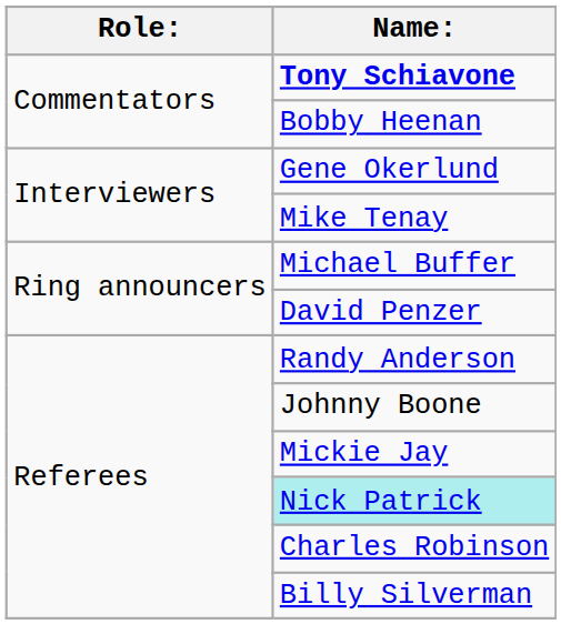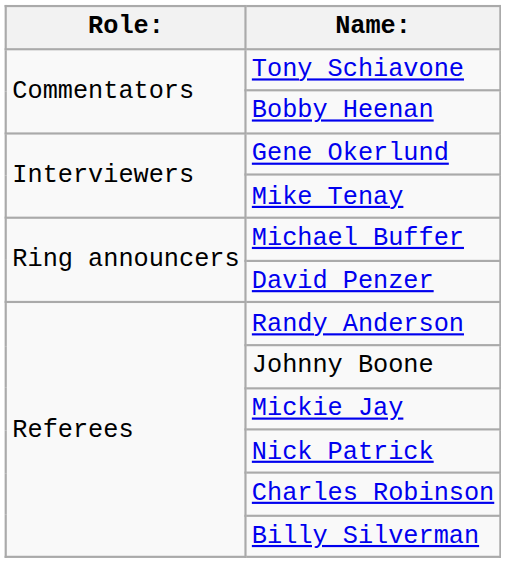Tony Schiavone | Name:: bold -> normal
Nick Patrick | Name:: paleturquoise background -> no background
